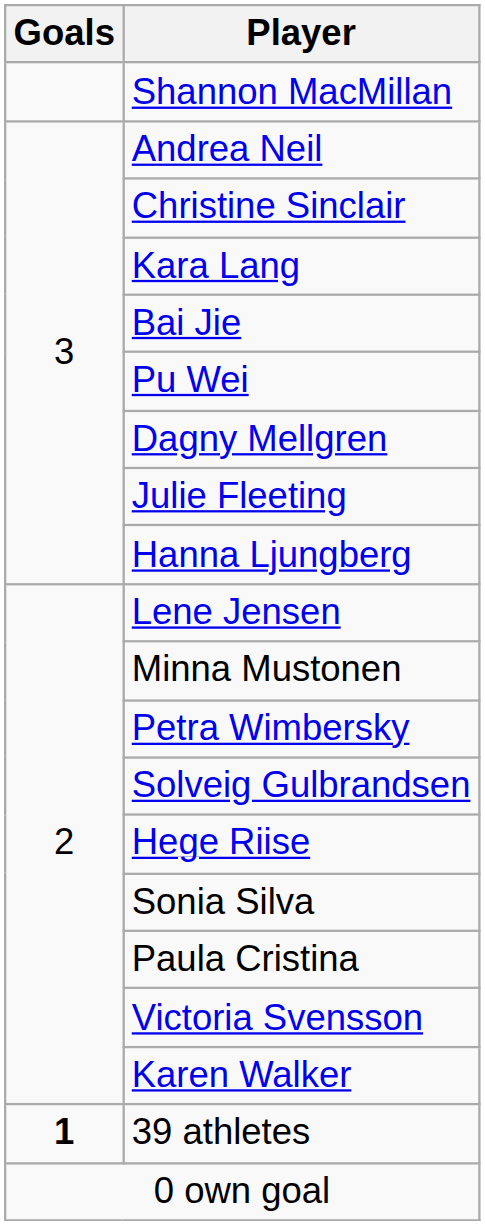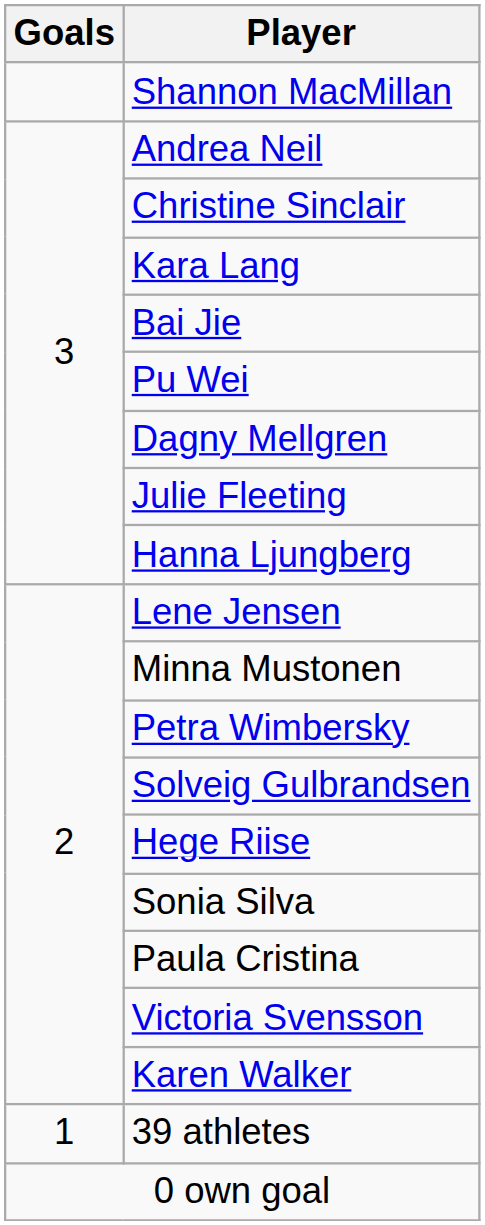39 athletes | Goals: bold -> normal
